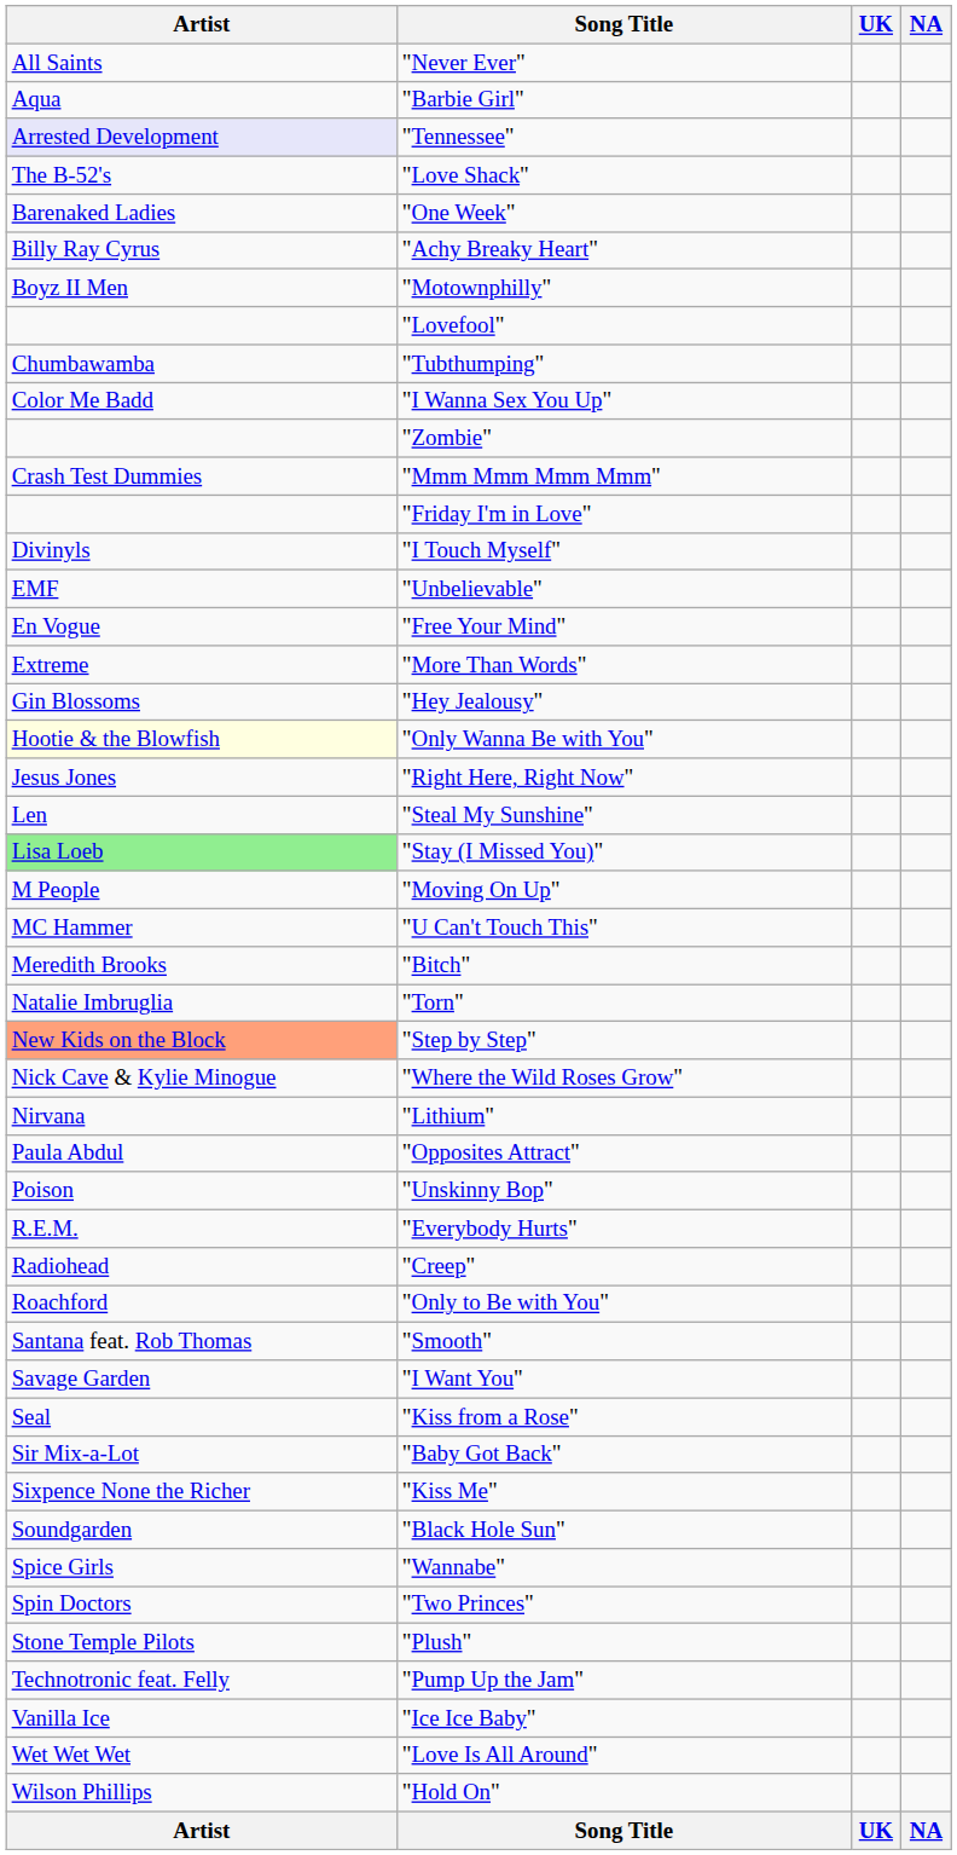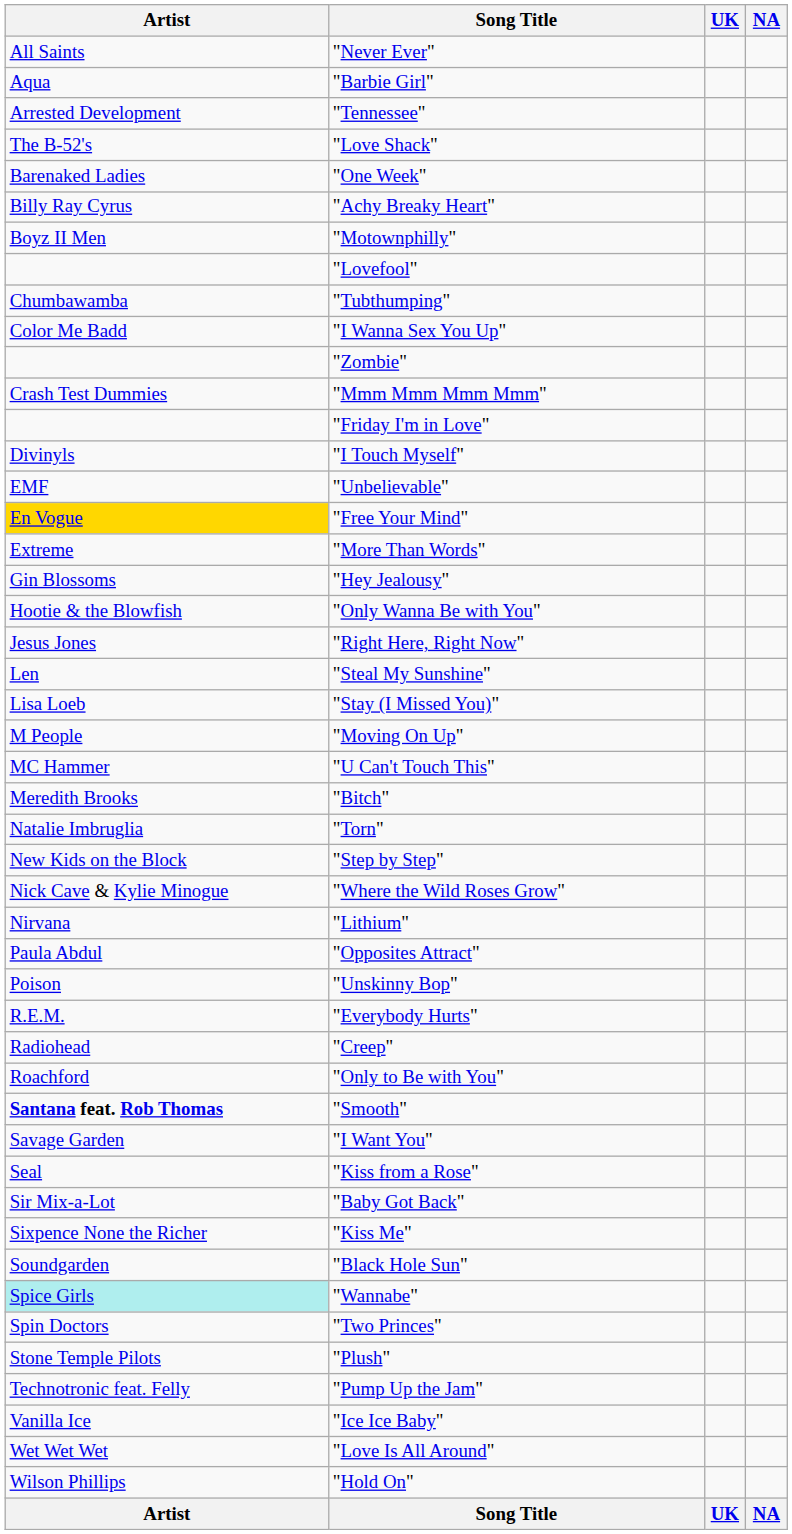"Tennessee" | Artist: lavender background -> no background
"Free Your Mind" | Artist: no background -> gold background
"Only Wanna Be with You" | Artist: lightyellow background -> no background
"Stay (I Missed You)" | Artist: lightgreen background -> no background
"Step by Step" | Artist: lightsalmon background -> no background
"Smooth" | Artist: normal -> bold
"Wannabe" | Artist: no background -> paleturquoise background
